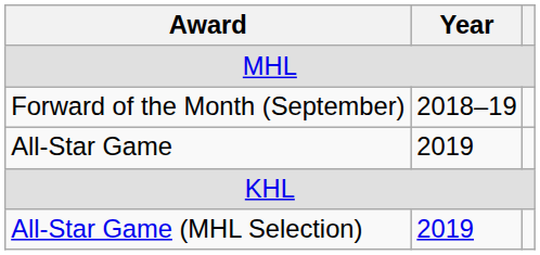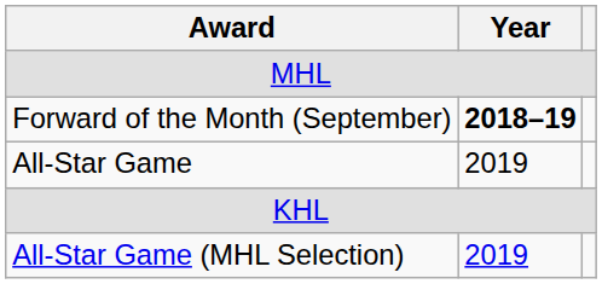Forward of the Month (September) | Year: normal -> bold
